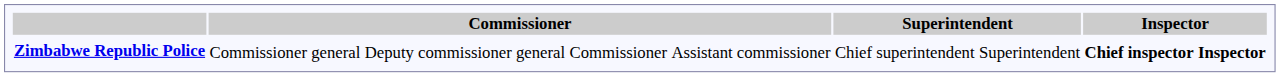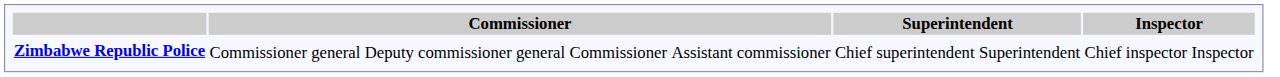Commissioner general | column 8: bold -> normal
Commissioner general | column 9: bold -> normal
